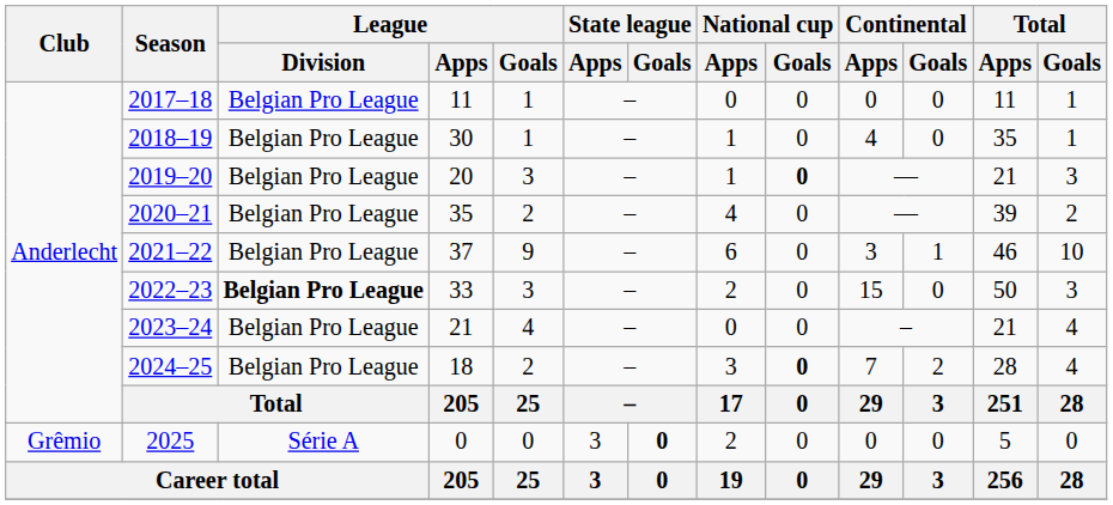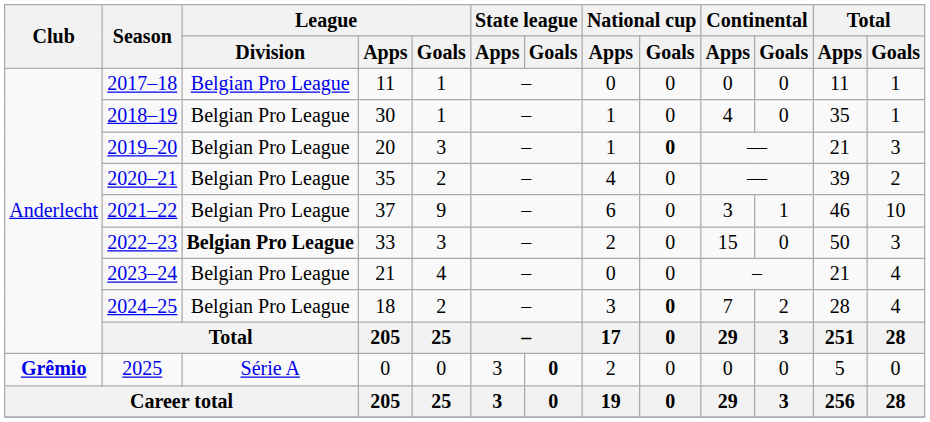2025 | Club: normal -> bold
